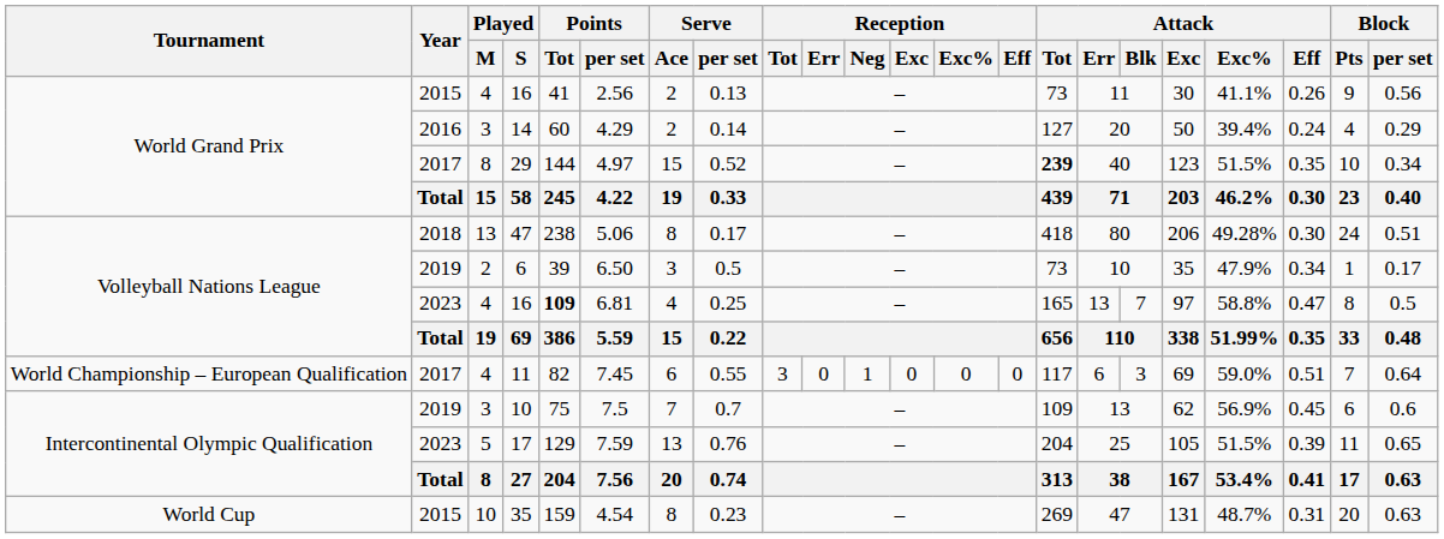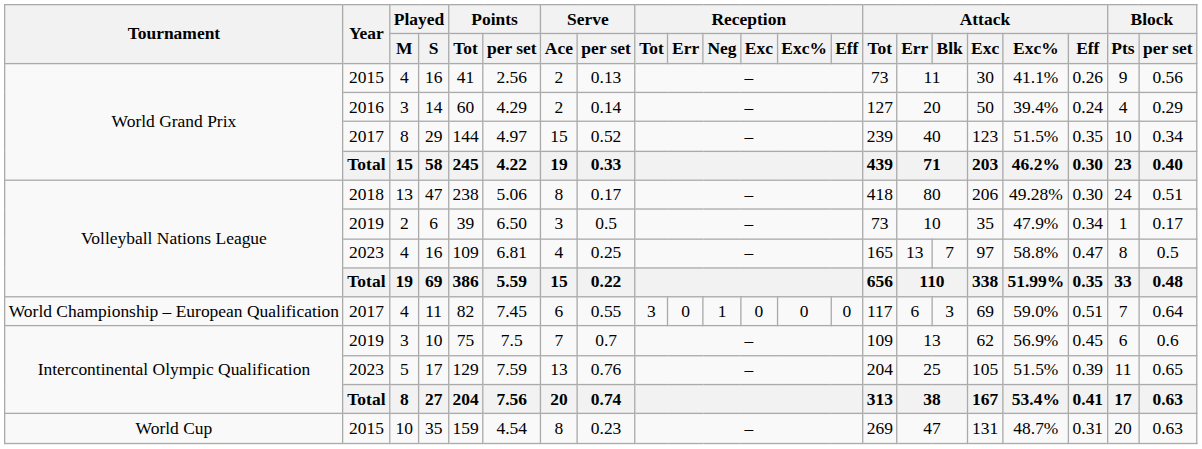29 | Attack / Tot: bold -> normal
2023 / 16 | Points / Tot: bold -> normal
